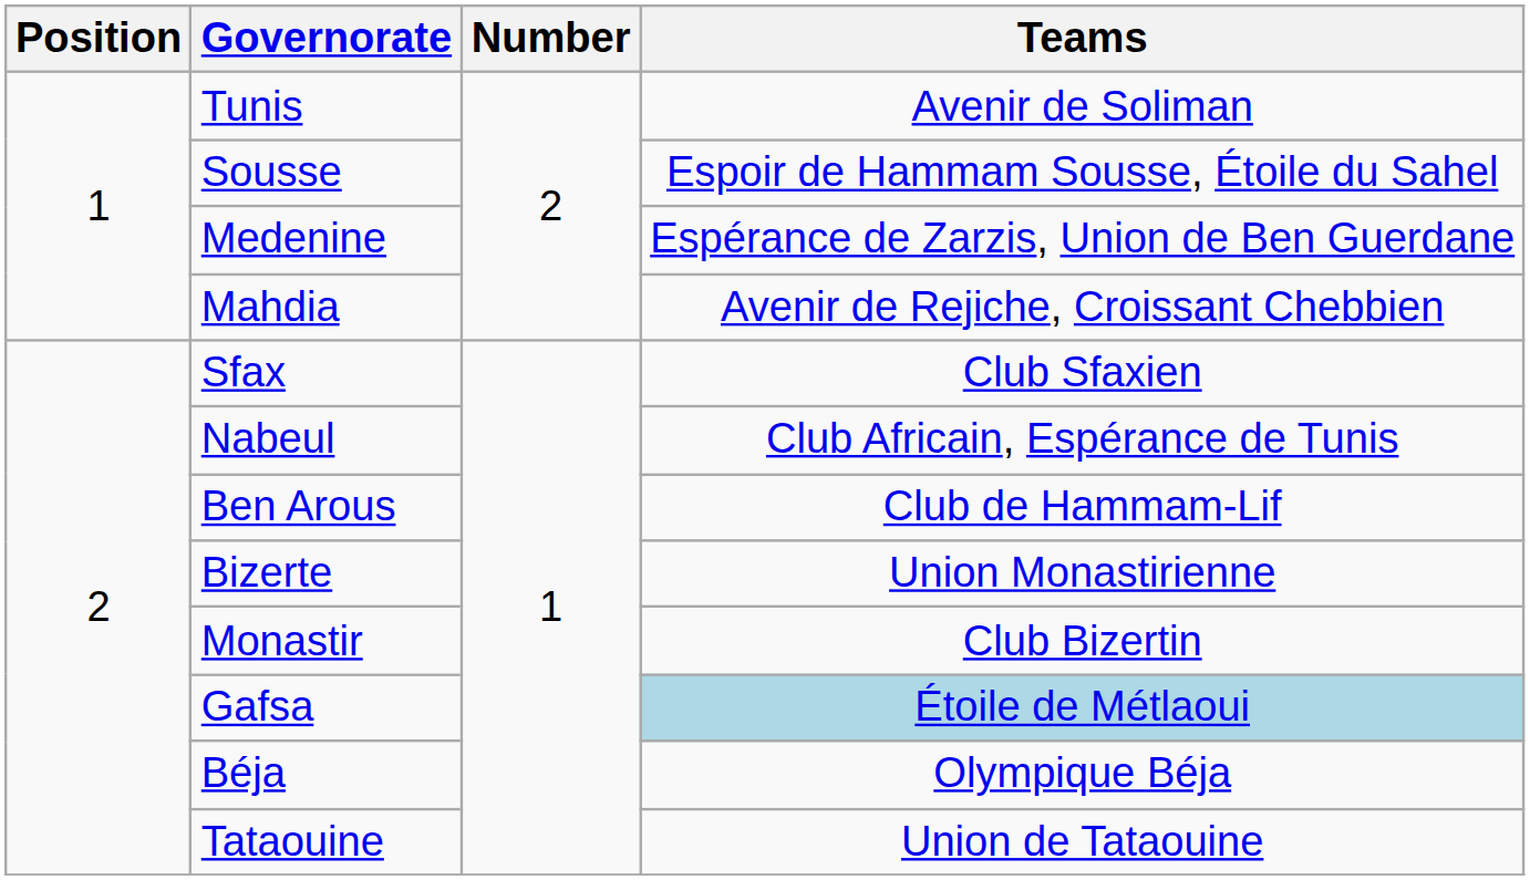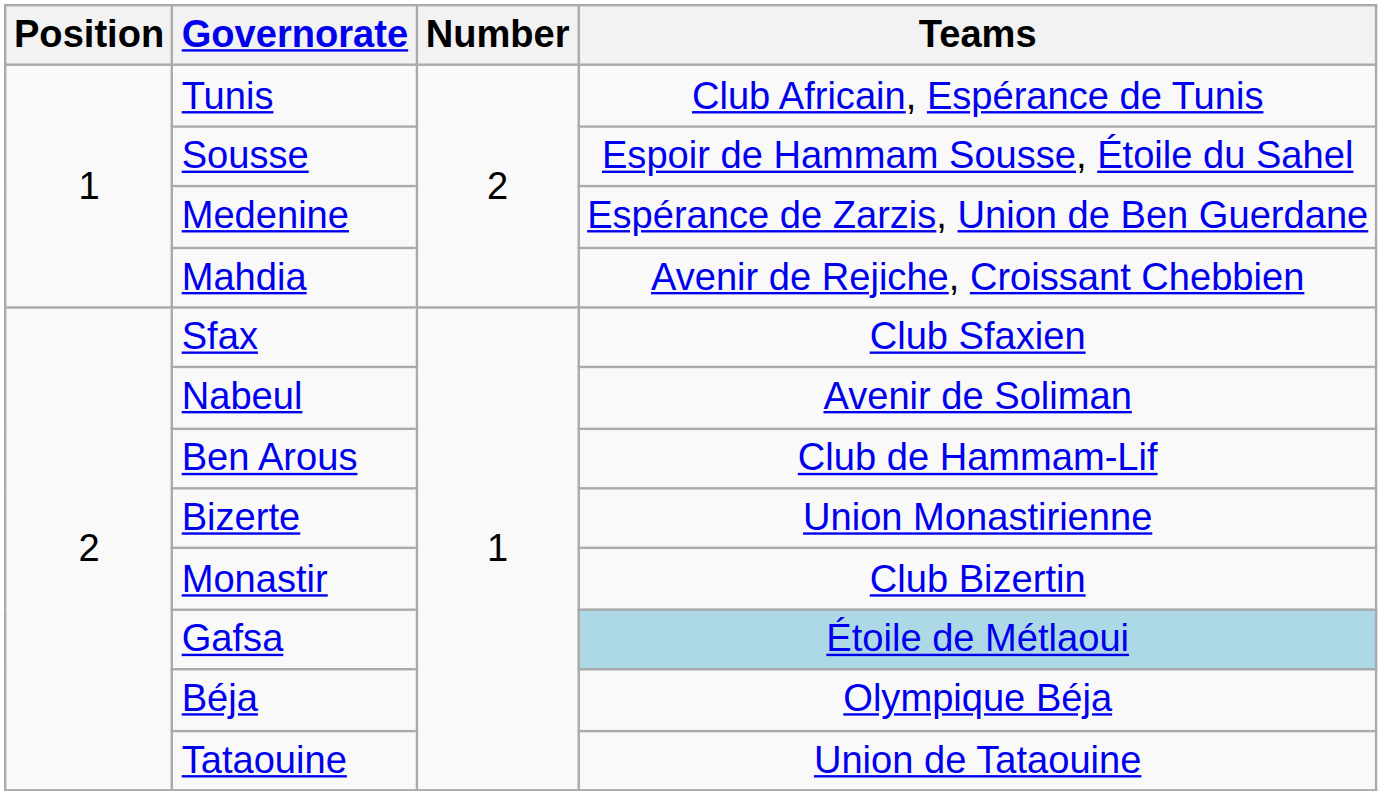Tunis | Teams: Avenir de Soliman -> Club Africain, Espérance de Tunis
Nabeul | Teams: Club Africain, Espérance de Tunis -> Avenir de Soliman
